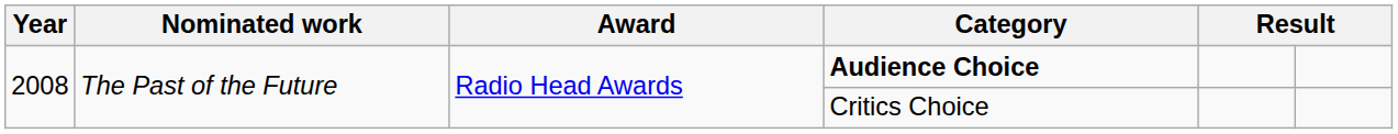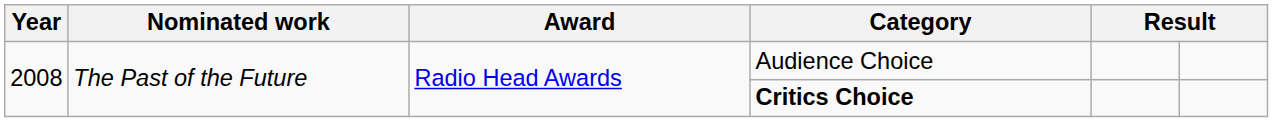Audience Choice | Category: bold -> normal
Critics Choice | Category: normal -> bold
